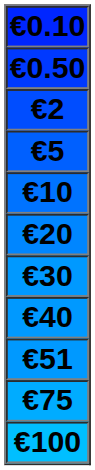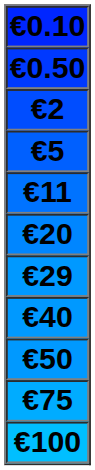row 5 | column 1: €10 -> €11
row 7 | column 1: €30 -> €29
row 9 | column 1: €51 -> €50
